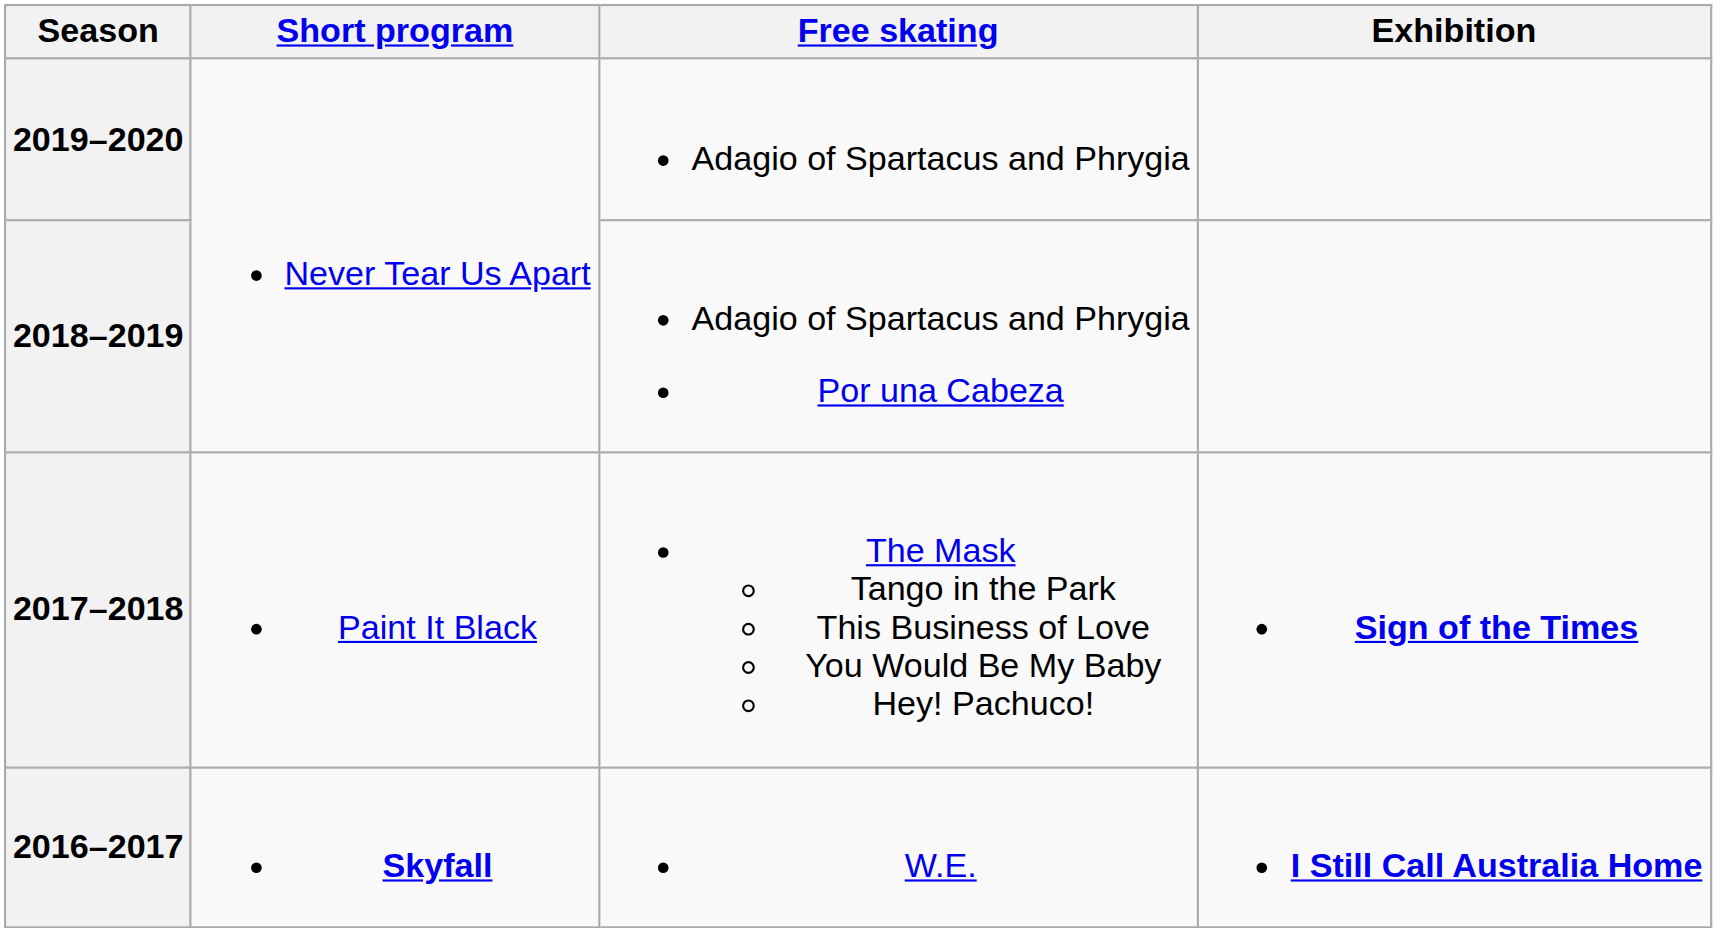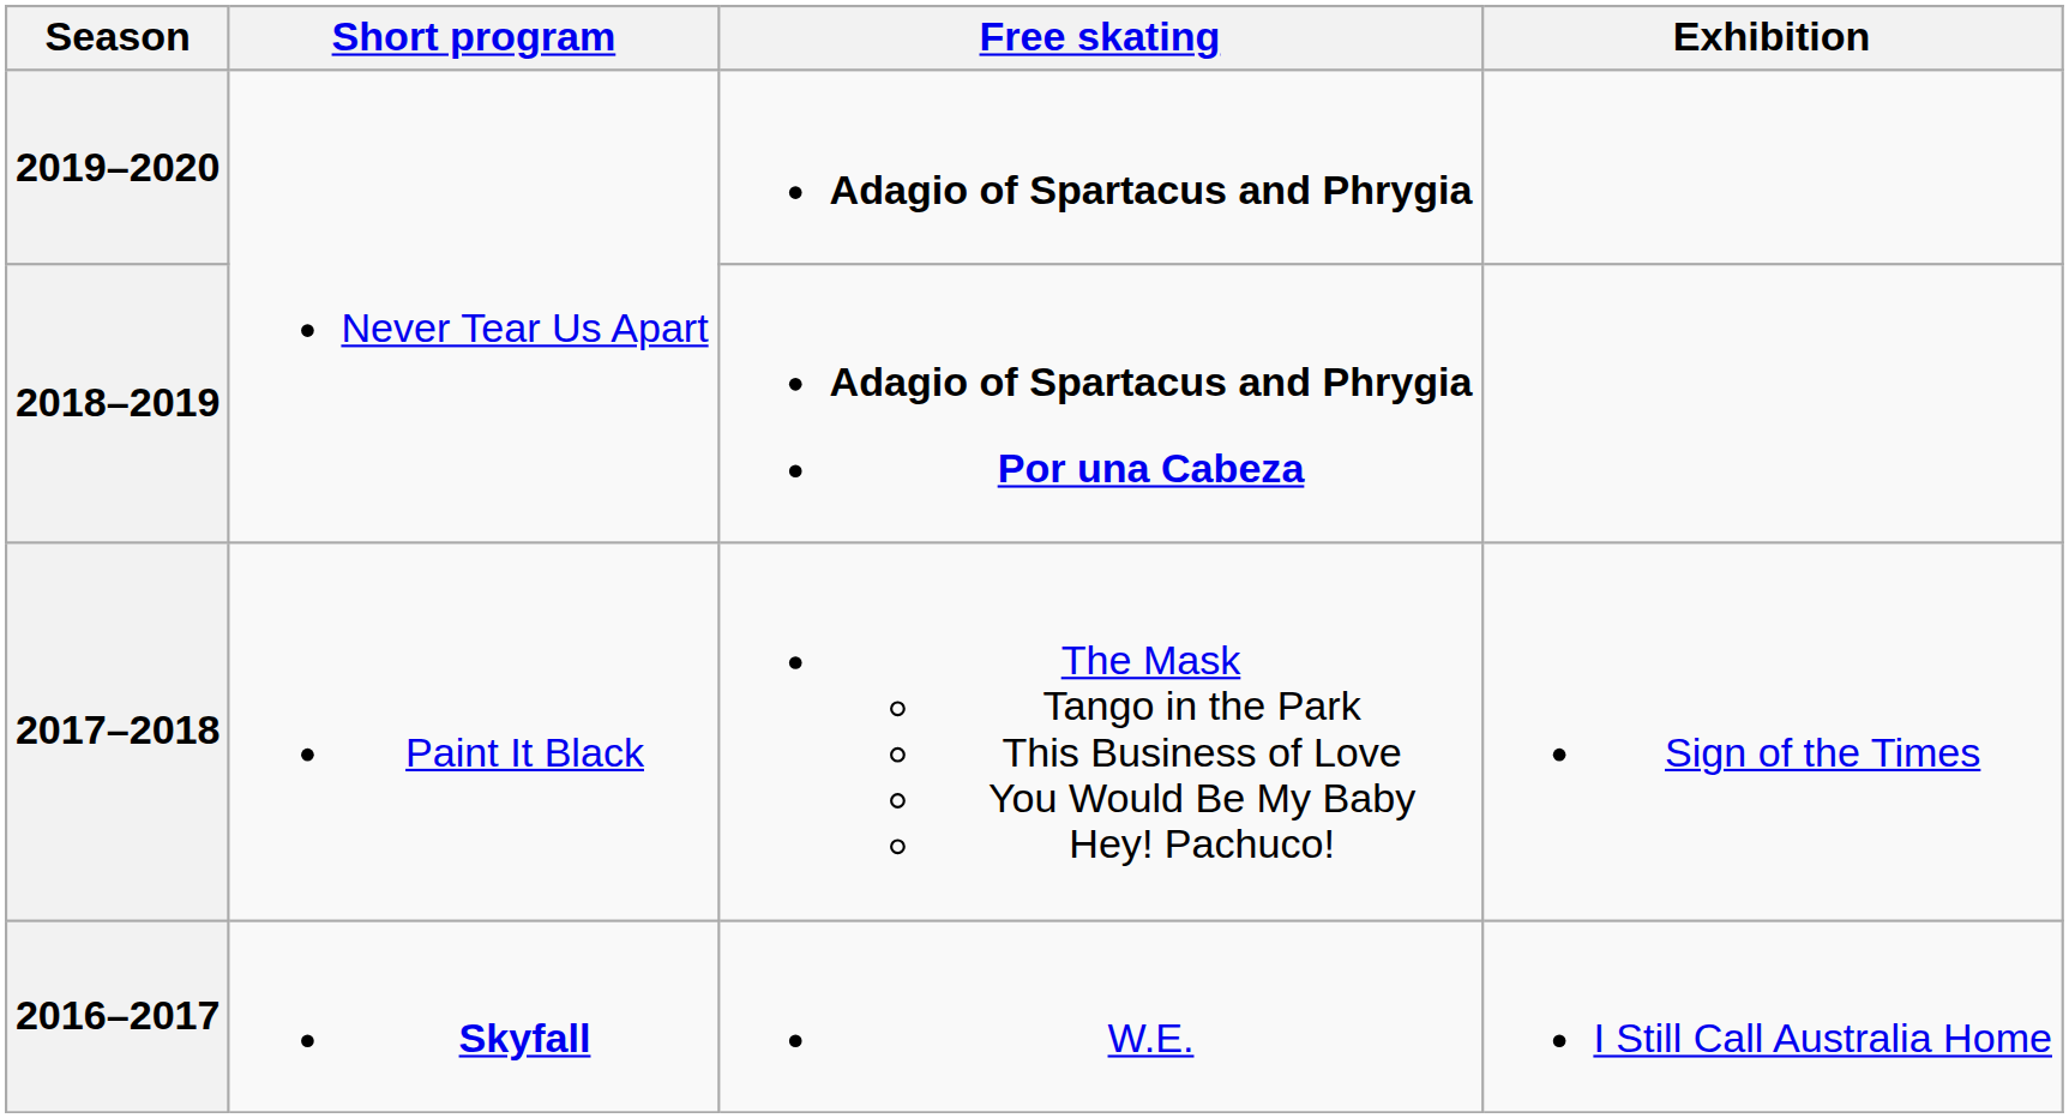2019–2020 | Free skating: normal -> bold
2018–2019 | Free skating: normal -> bold
2017–2018 | Exhibition: bold -> normal
2016–2017 | Exhibition: bold -> normal
